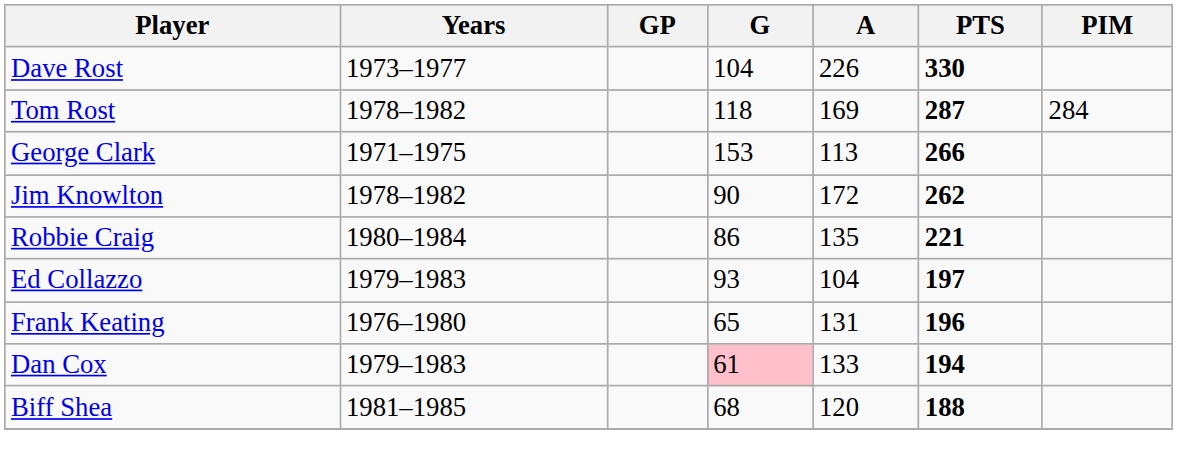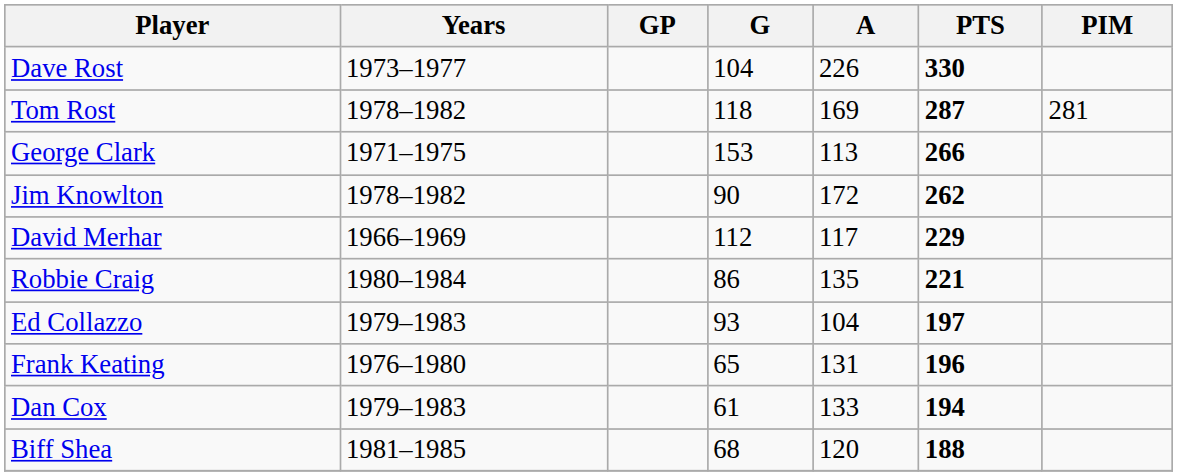Tom Rost | PIM: 284 -> 281
+ row: David Merhar | 1966–1969 | 112 | 117 | 229
Dan Cox | G: pink background -> no background
